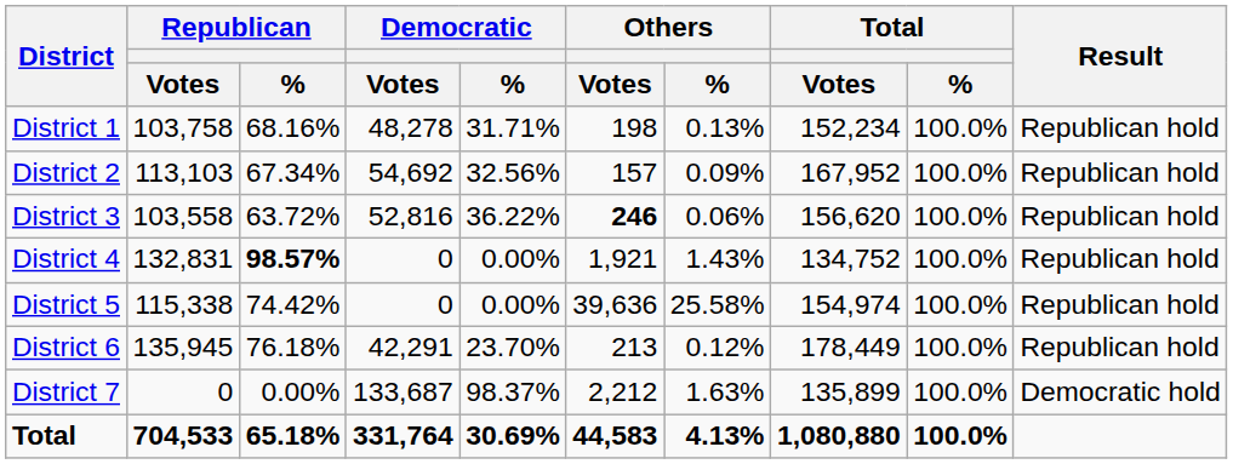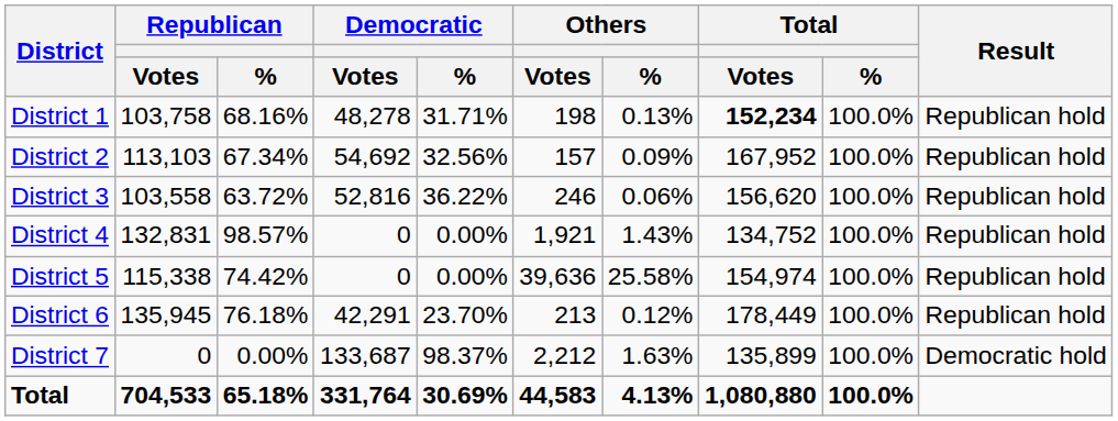District 1 | Total / Votes: normal -> bold
District 3 | Others / Votes: bold -> normal
District 4 | Republican / %: bold -> normal
